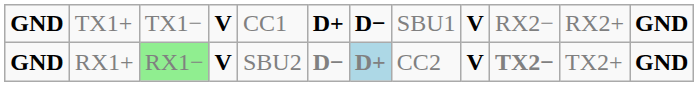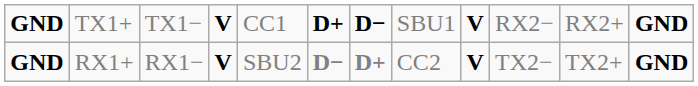GND / RX1+ | column 3: lightgreen background -> no background
GND / RX1+ | column 7: lightblue background -> no background
GND / RX1+ | column 10: bold -> normal
